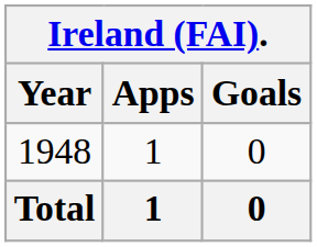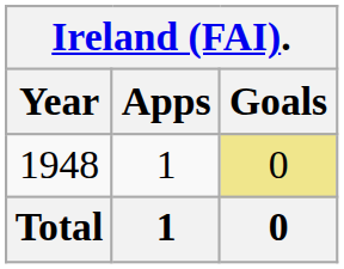1948 | Goals: no background -> khaki background
